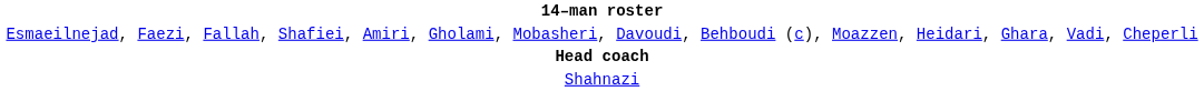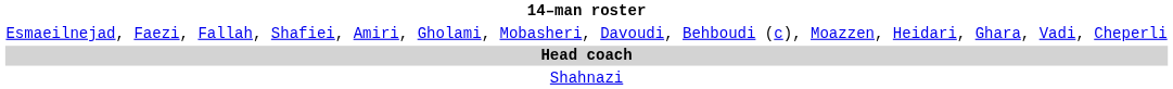row 3 | column 1: no background -> lightgrey background
